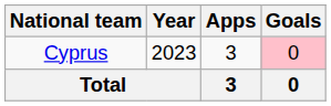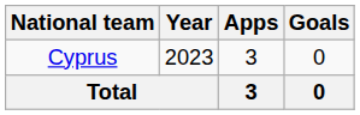Cyprus | Goals: pink background -> no background
